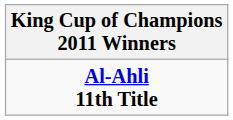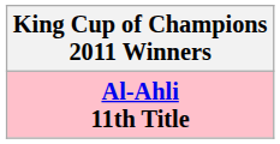row 2 | column 1: no background -> pink background
